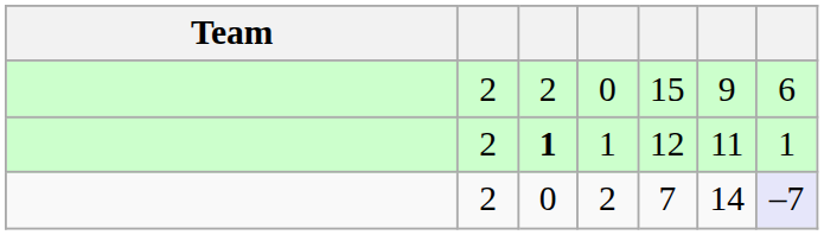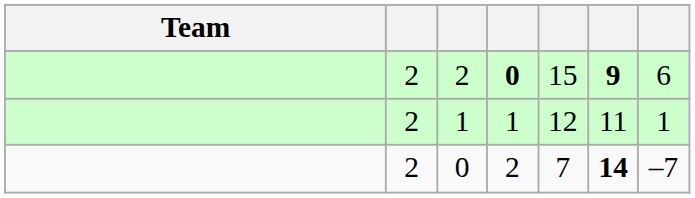row 2 | column 4: normal -> bold
row 2 | column 6: normal -> bold
row 3 | column 3: bold -> normal
row 4 | column 6: normal -> bold
row 4 | column 7: lavender background -> no background
